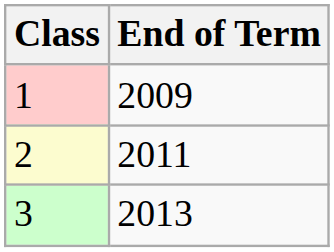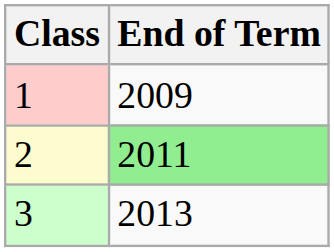2 | End of Term: no background -> lightgreen background
